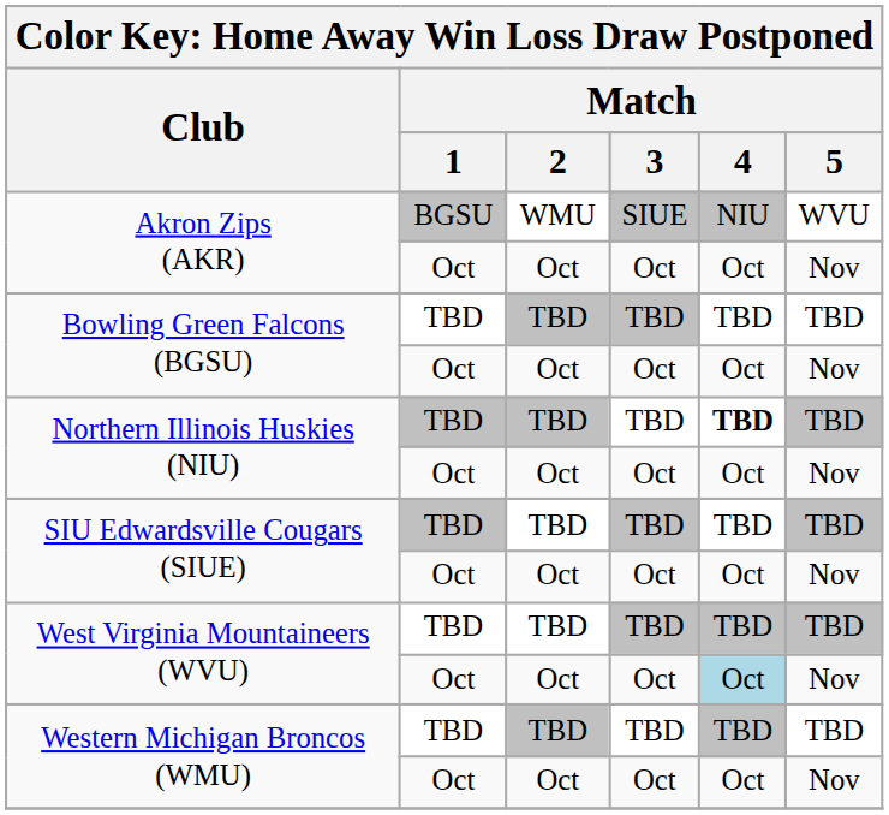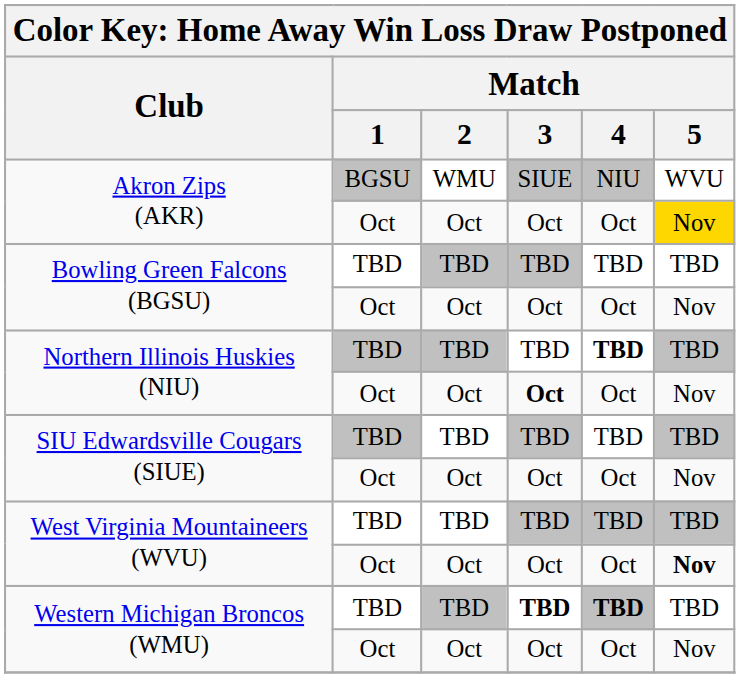Akron Zips (AKR) / Oct | Match / 5: no background -> gold background
Northern Illinois Huskies (NIU) / Oct | Match / 3: normal -> bold
West Virginia Mountaineers (WVU) / Oct | Match / 4: lightblue background -> no background
West Virginia Mountaineers (WVU) / Oct | Match / 5: normal -> bold
Western Michigan Broncos (WMU) / TBD | Match / 3: normal -> bold
Western Michigan Broncos (WMU) / TBD | Match / 4: normal -> bold
